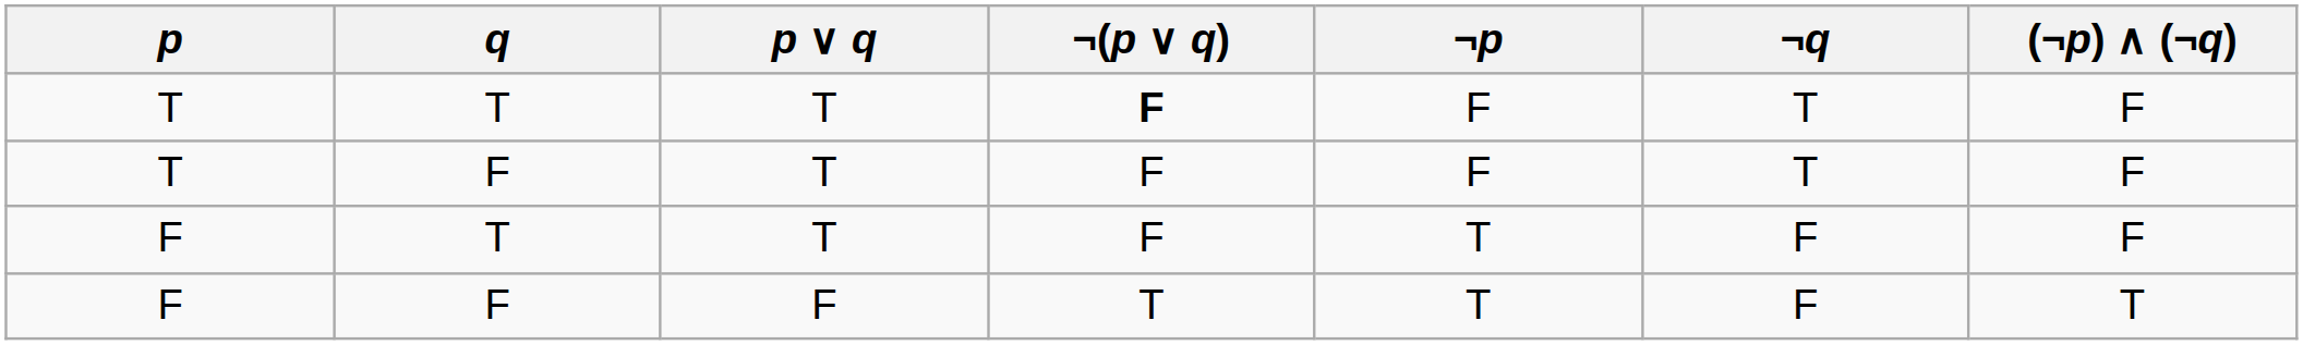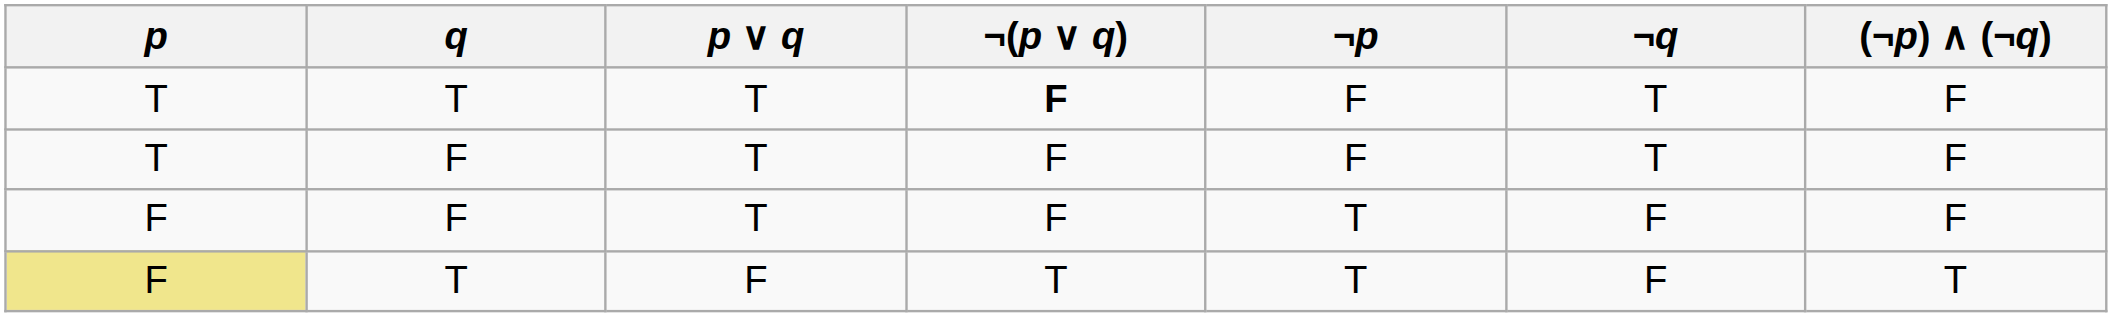row 4 | q: T -> F
row 5 | p: no background -> khaki background
row 5 | q: F -> T
